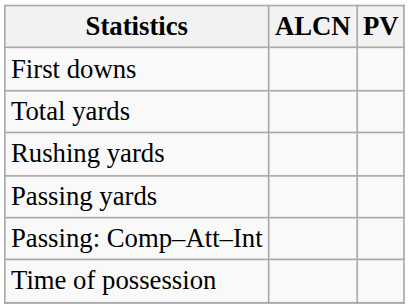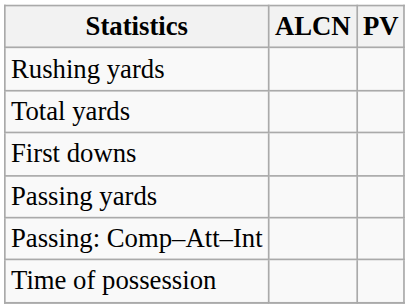rows swapped: First downs <-> Rushing yards
